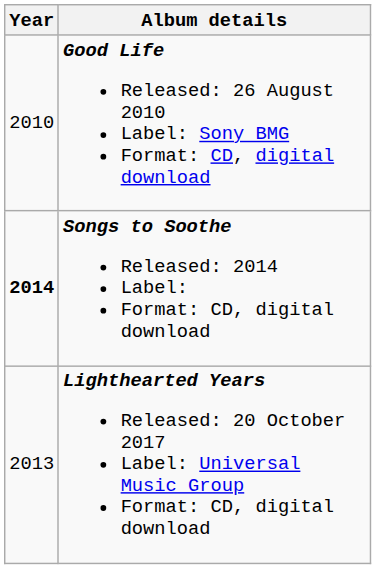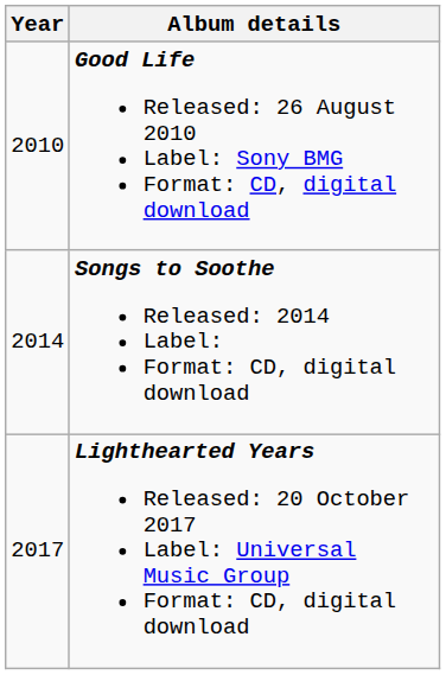row 3 | Year: bold -> normal
row 4 | Year: 2013 -> 2017
